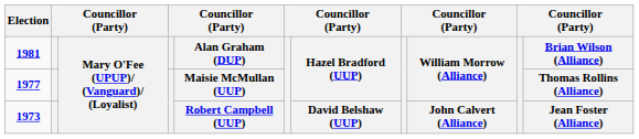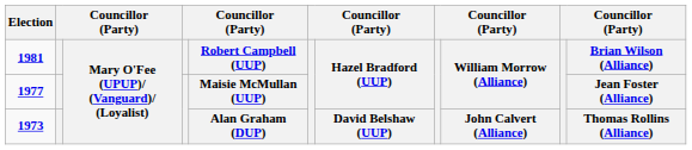1981 | column 5: Alan Graham (DUP) -> Robert Campbell (UUP)
1977 | column 11: Thomas Rollins (Alliance) -> Jean Foster (Alliance)
1973 | column 5: Robert Campbell (UUP) -> Alan Graham (DUP)
1973 | column 11: Jean Foster (Alliance) -> Thomas Rollins (Alliance)
